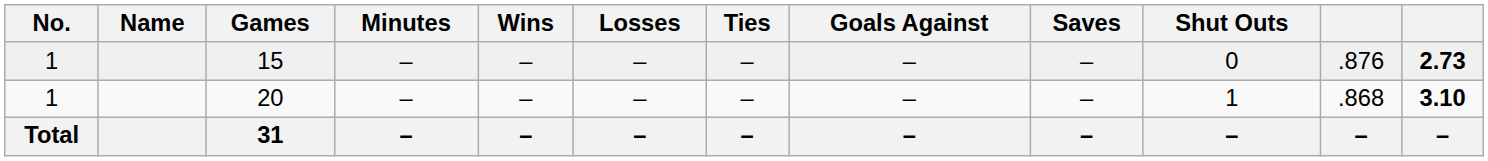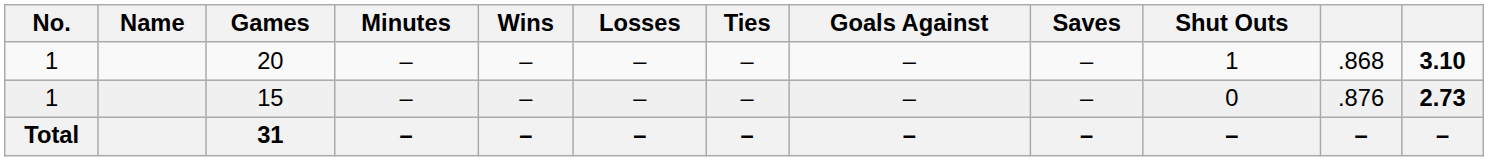rows swapped: 20 <-> 15
